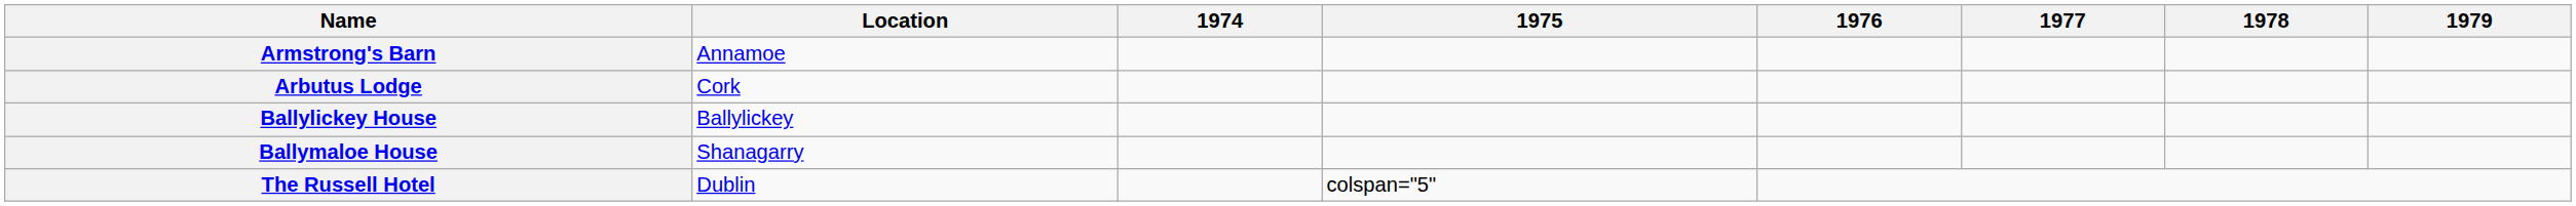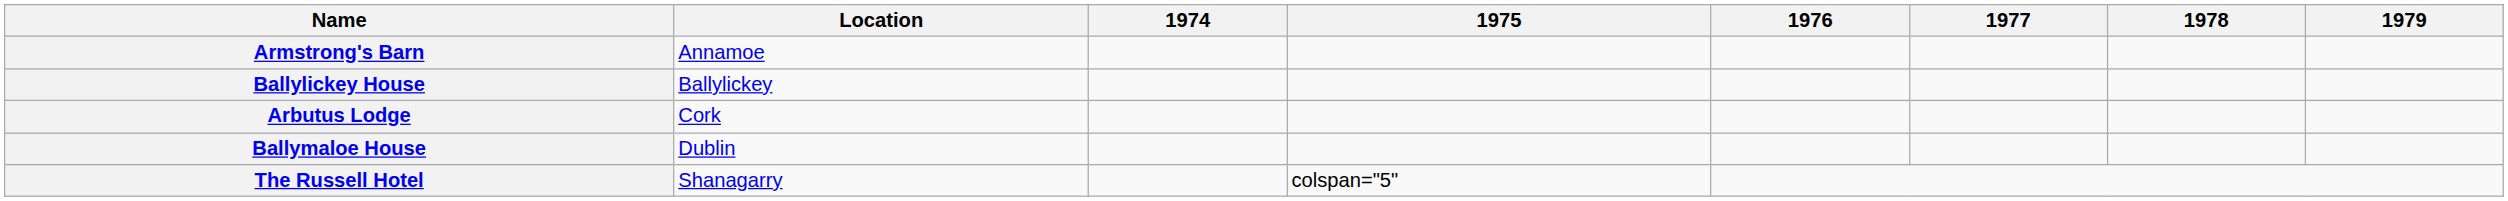rows swapped: Arbutus Lodge <-> Ballylickey House
Ballymaloe House | Location: Shanagarry -> Dublin
The Russell Hotel | Location: Dublin -> Shanagarry
